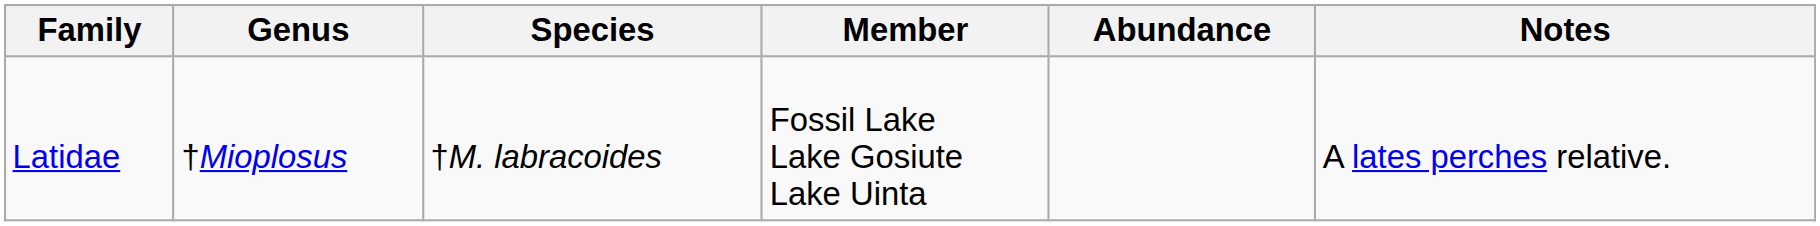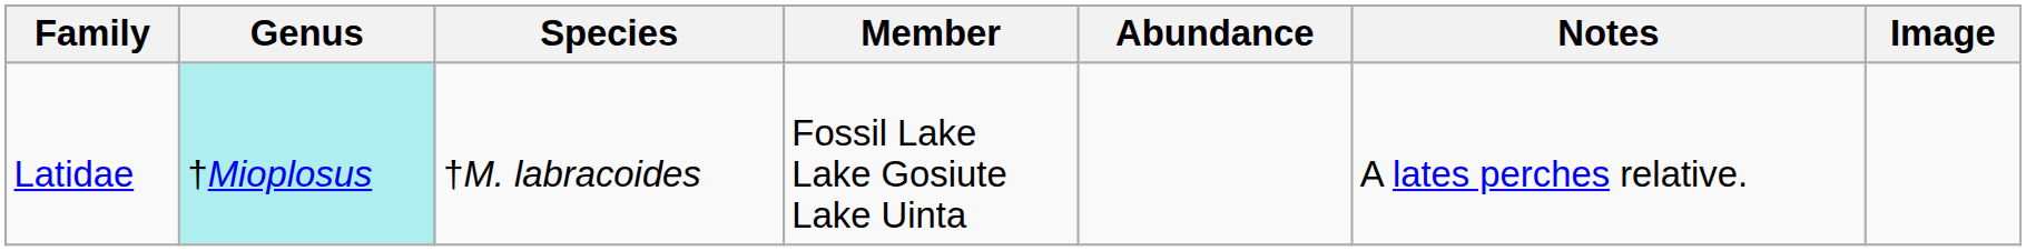+ column: Image
Latidae | Genus: no background -> paleturquoise background
